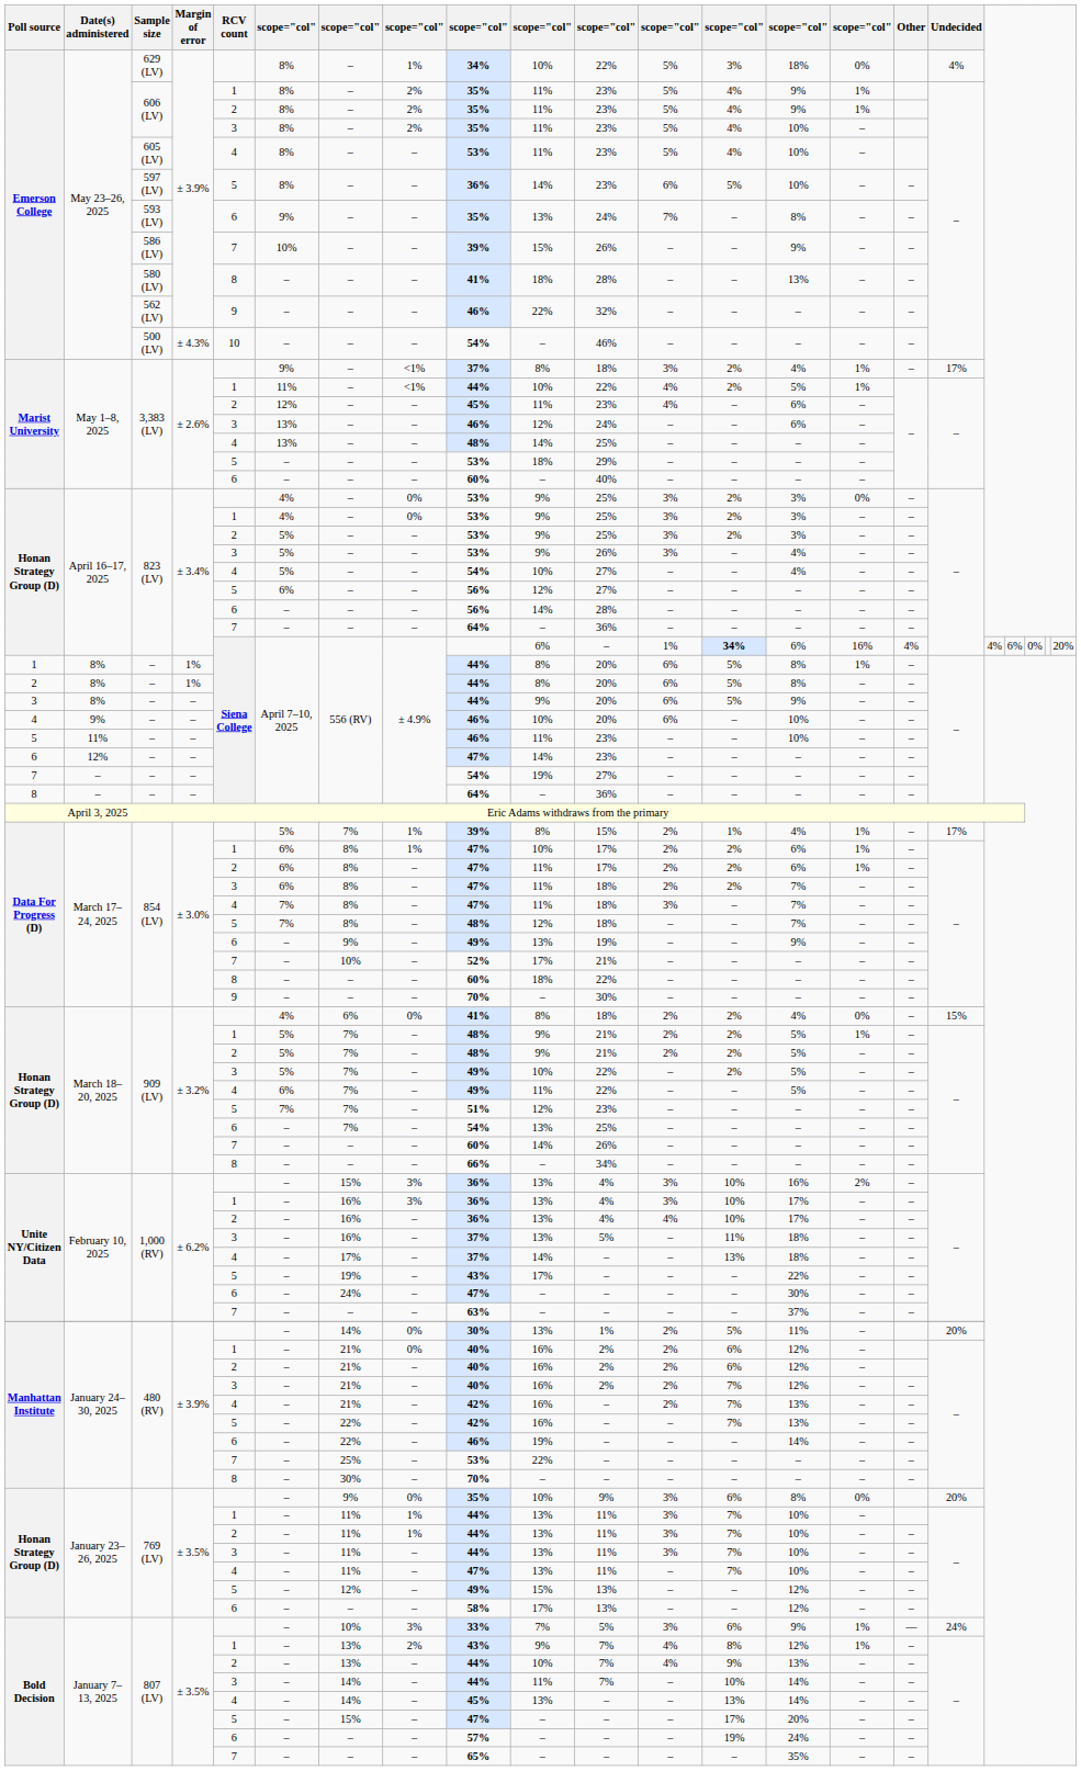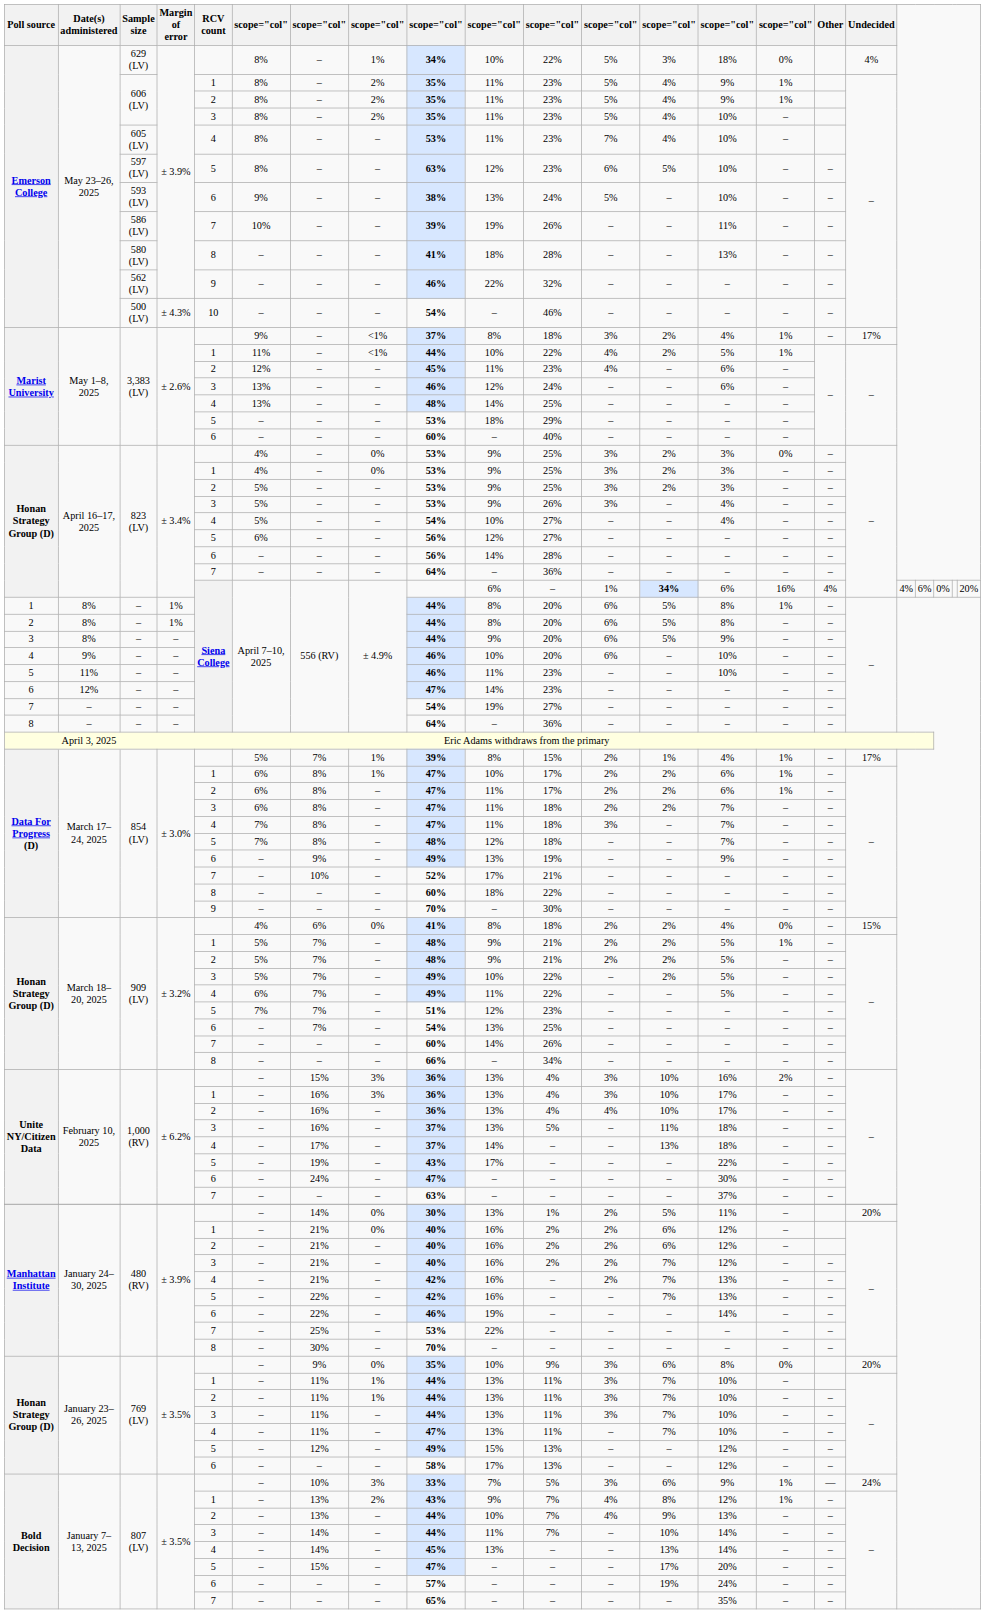605 (LV) | column 12: 5% -> 7%
597 (LV) | column 9: 36% -> 63%
597 (LV) | column 10: 14% -> 12%
593 (LV) | column 9: 35% -> 38%
593 (LV) | column 12: 7% -> 5%
593 (LV) | column 14: 8% -> 10%
586 (LV) | column 10: 15% -> 19%
586 (LV) | column 14: 9% -> 11%
